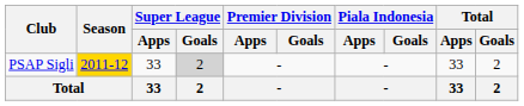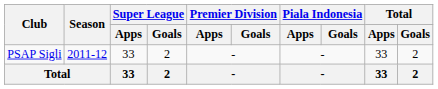PSAP Sigli | Season: gold background -> no background
PSAP Sigli | Super League / Goals: lightgrey background -> no background
